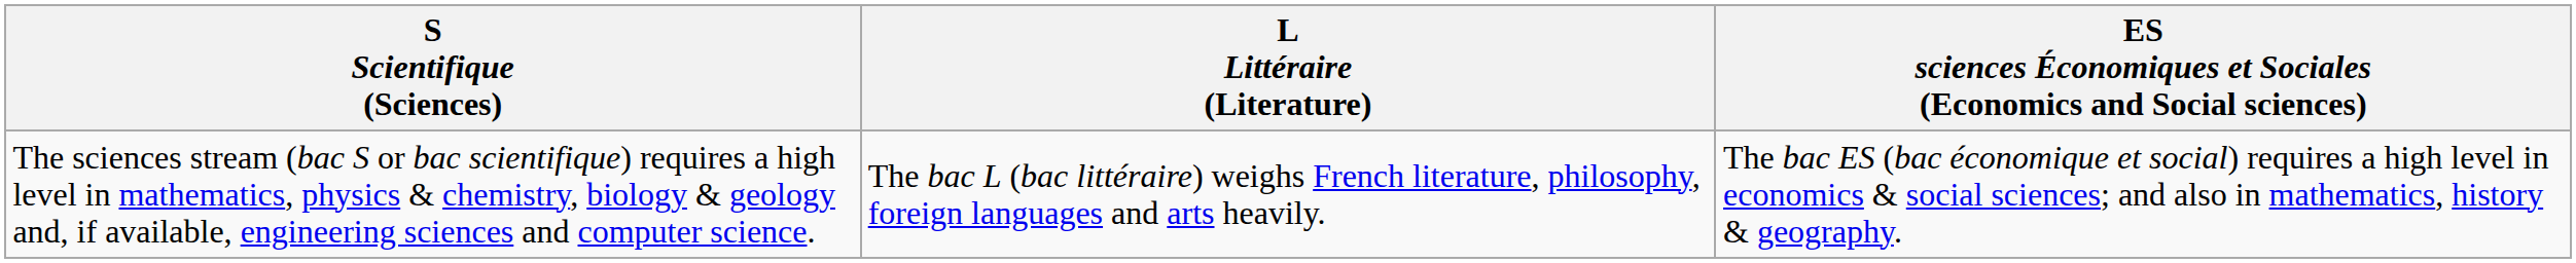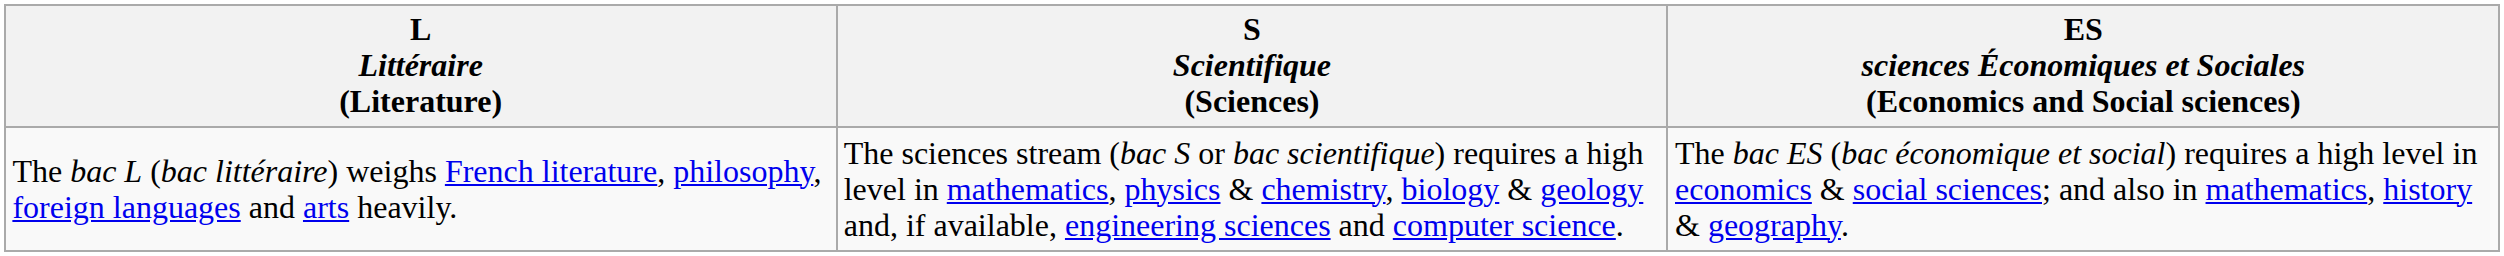columns swapped: L Littéraire (Literature) <-> S Scientifique (Sciences)
